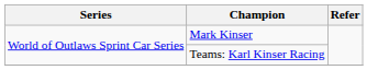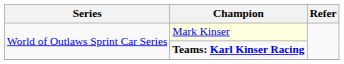Mark Kinser | Champion: no background -> lightyellow background
Teams: Karl Kinser Racing | Champion: normal -> bold
